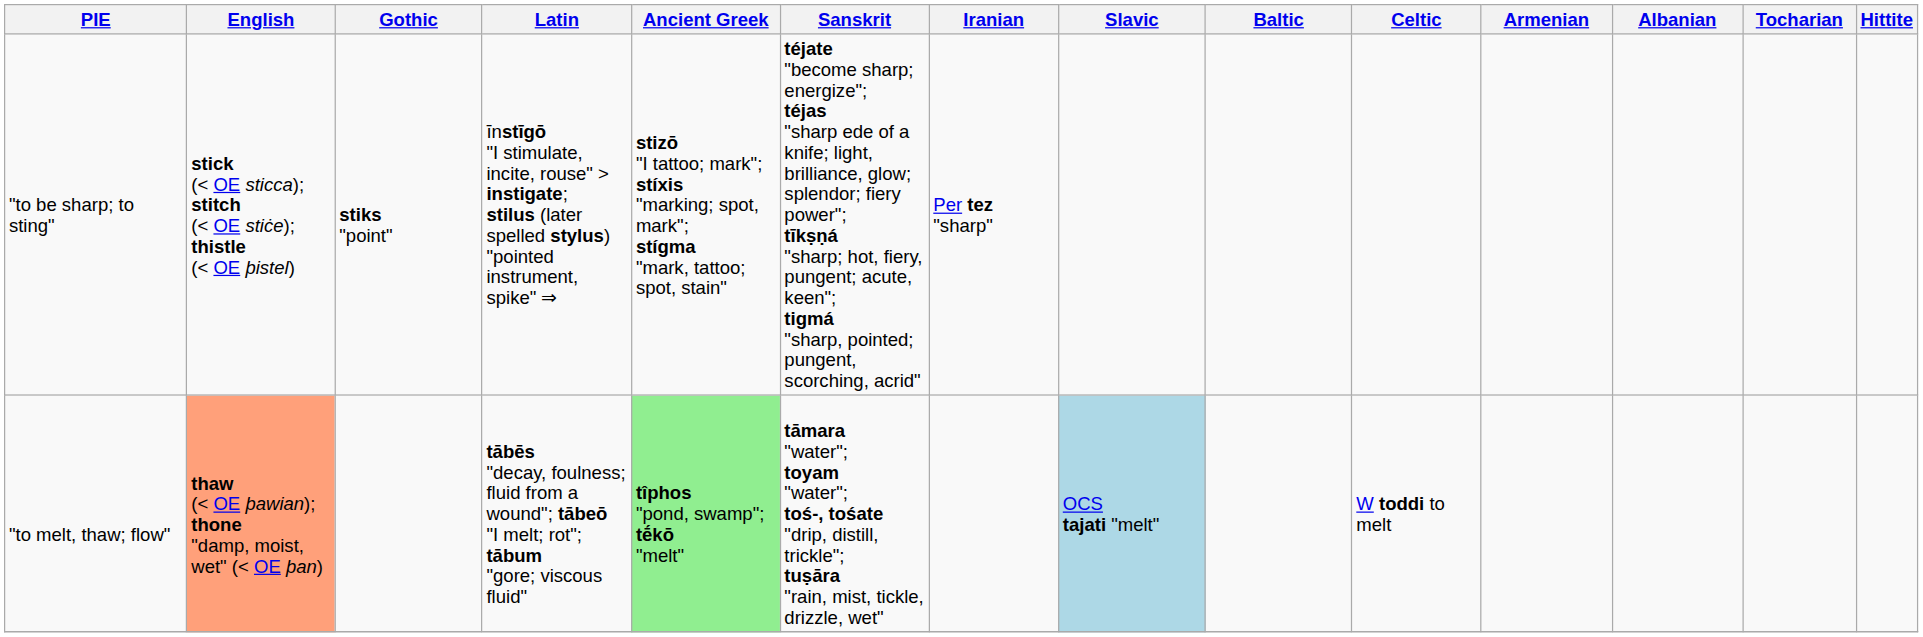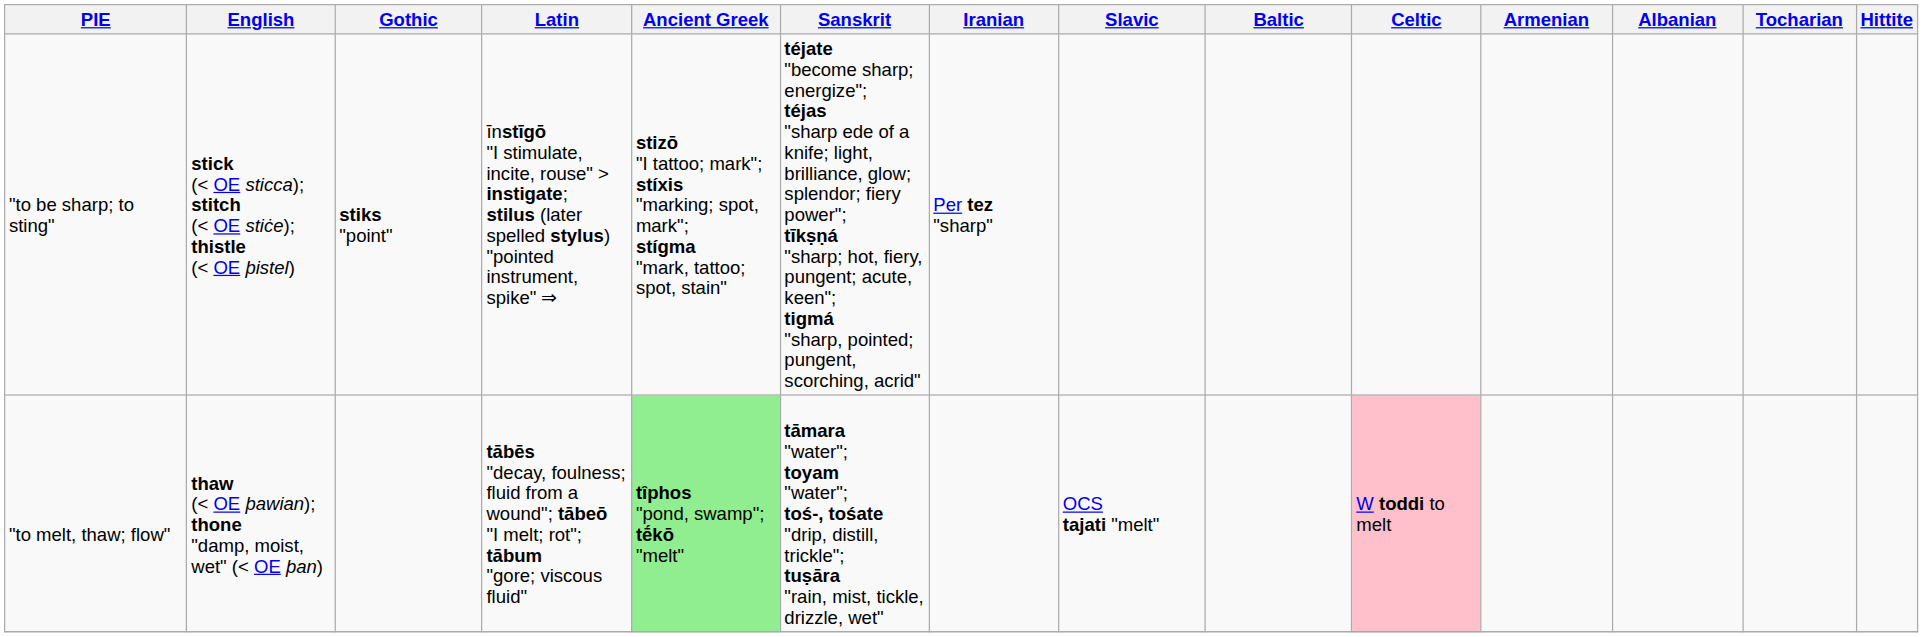"to melt, thaw; flow" | English: lightsalmon background -> no background
"to melt, thaw; flow" | Slavic: lightblue background -> no background
"to melt, thaw; flow" | Celtic: no background -> pink background
